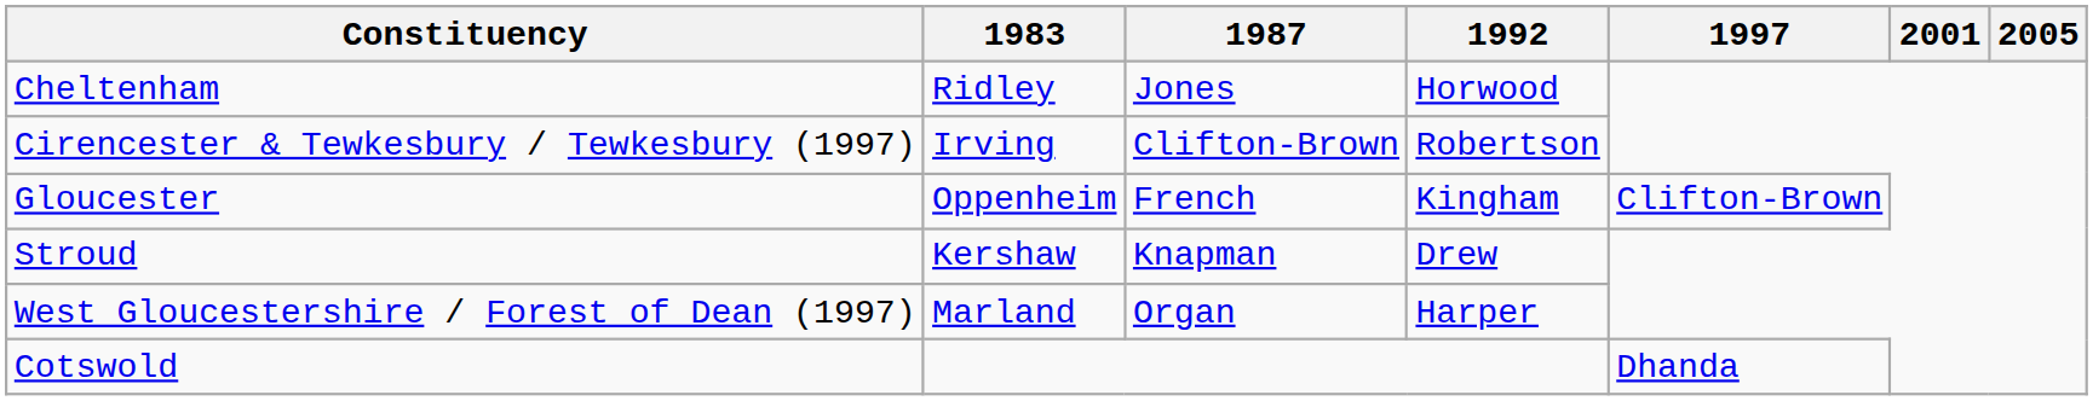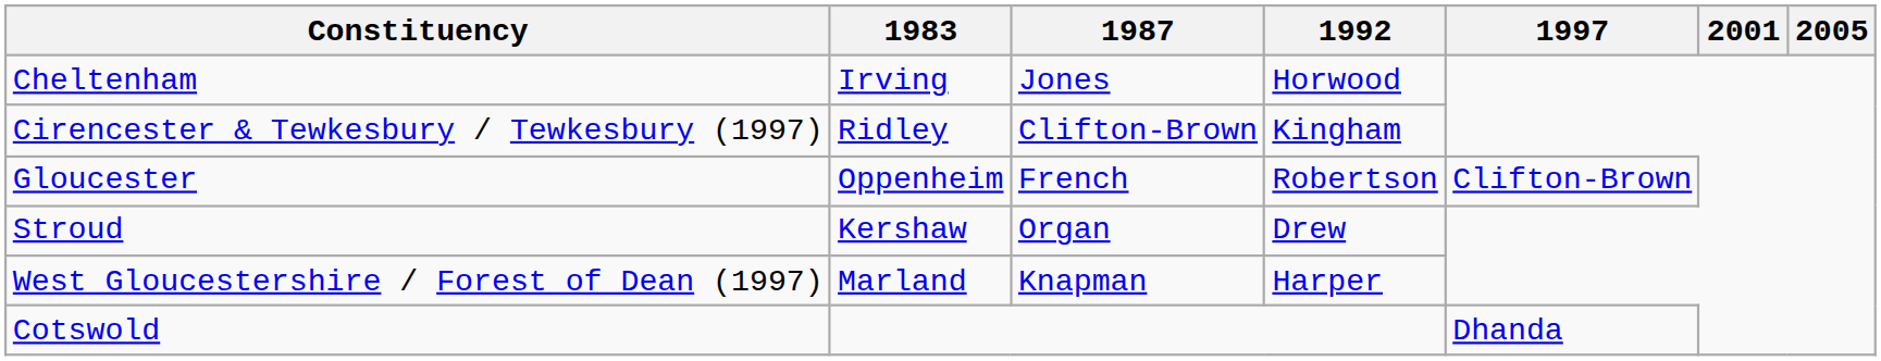Cheltenham | 1983: Ridley -> Irving
Cirencester & Tewkesbury / Tewkesbury (1997) | 1983: Irving -> Ridley
Cirencester & Tewkesbury / Tewkesbury (1997) | 1992: Robertson -> Kingham
Gloucester | 1992: Kingham -> Robertson
Stroud | 1987: Knapman -> Organ
West Gloucestershire / Forest of Dean (1997) | 1987: Organ -> Knapman
